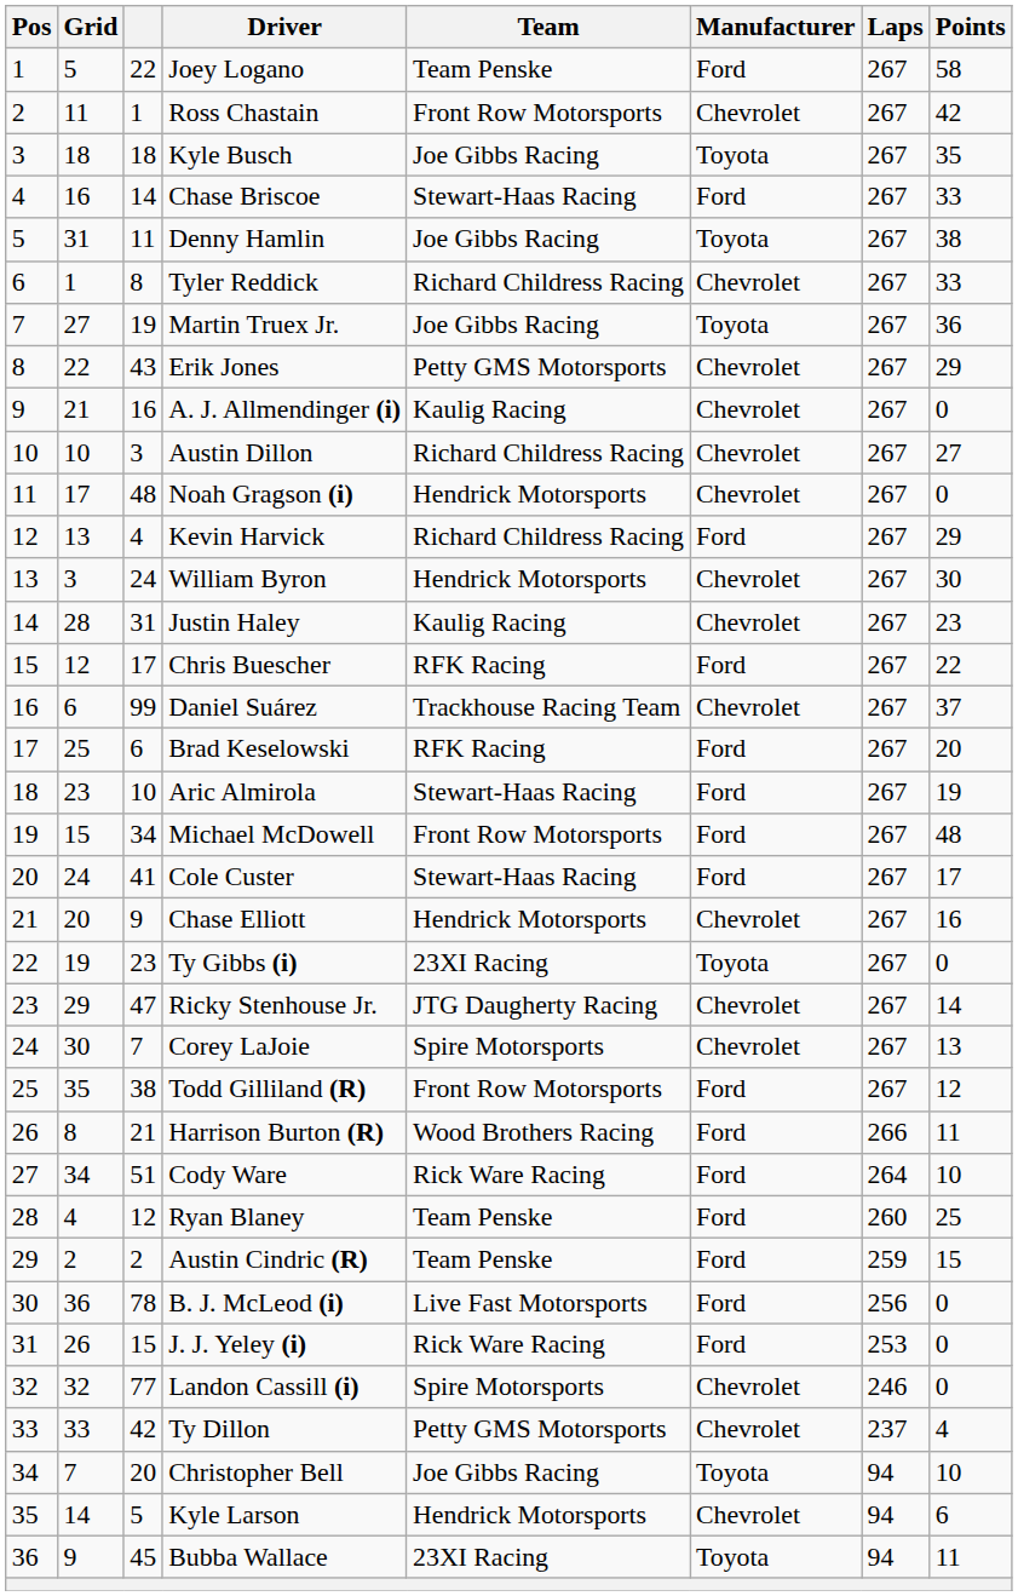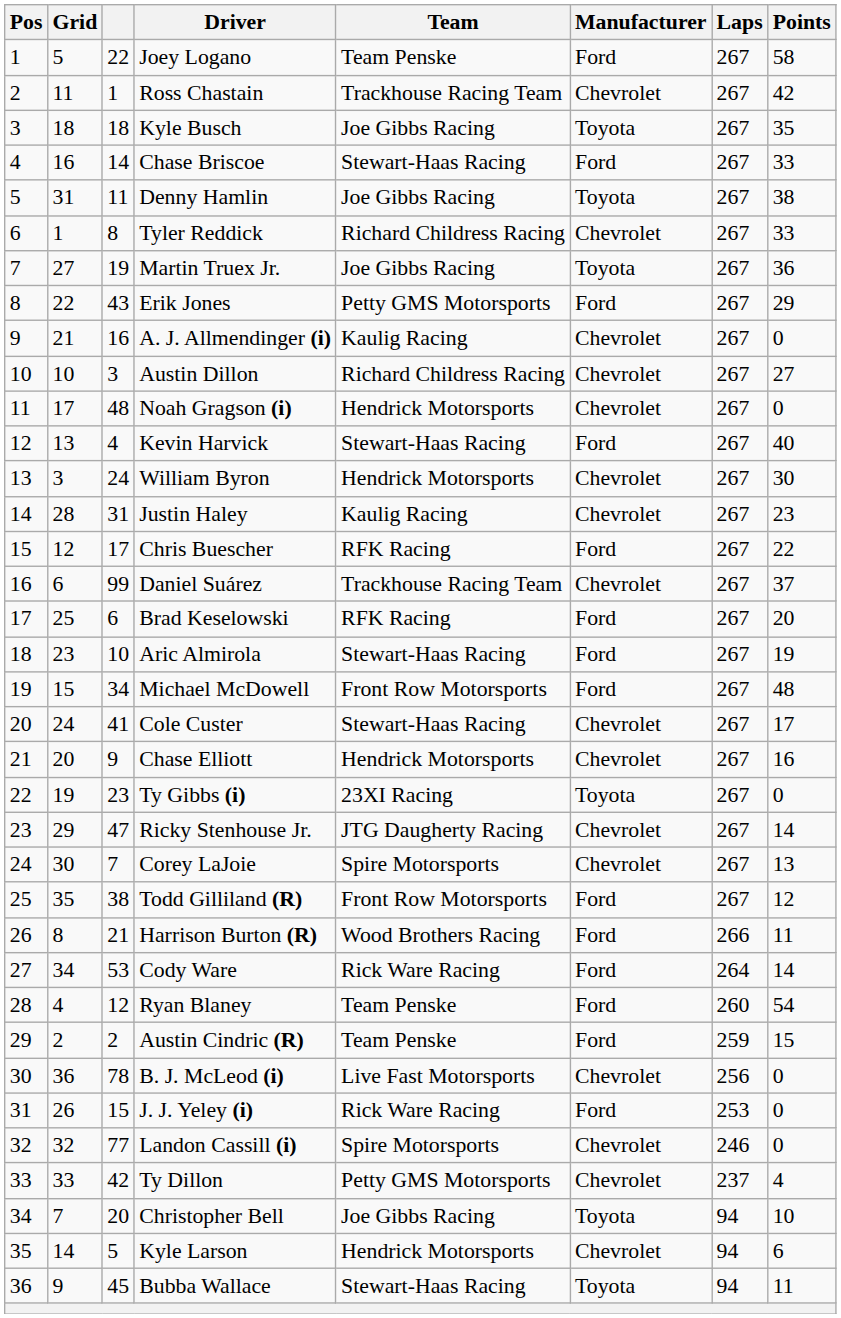Ross Chastain | Team: Front Row Motorsports -> Trackhouse Racing Team
Erik Jones | Manufacturer: Chevrolet -> Ford
Kevin Harvick | Team: Richard Childress Racing -> Stewart-Haas Racing
Kevin Harvick | Points: 29 -> 40
Cole Custer | Manufacturer: Ford -> Chevrolet
Cody Ware | column 3: 51 -> 53
Cody Ware | Points: 10 -> 14
Ryan Blaney | Points: 25 -> 54
B. J. McLeod (i) | Manufacturer: Ford -> Chevrolet
Bubba Wallace | Team: 23XI Racing -> Stewart-Haas Racing
